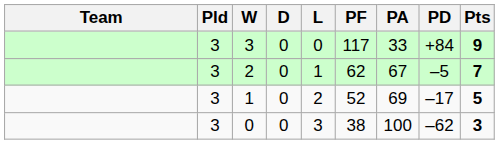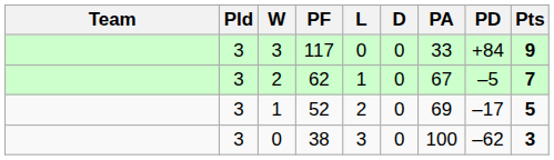columns swapped: D <-> PF
